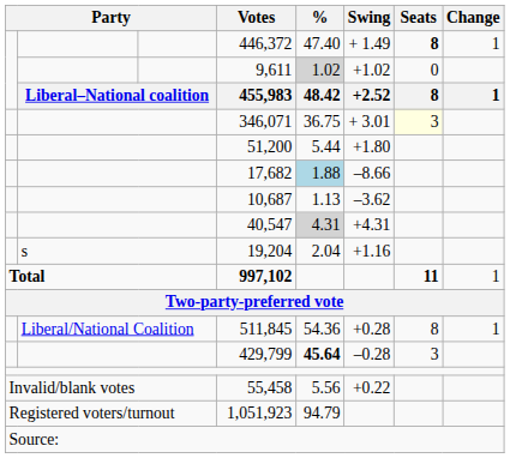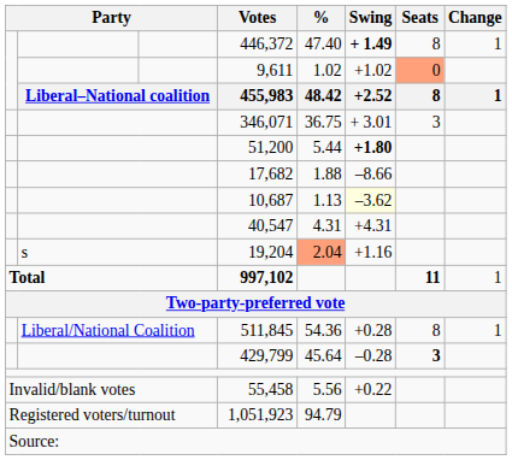446,372 | Swing: normal -> bold
446,372 | Seats: bold -> normal
9,611 | %: lightgrey background -> no background
9,611 | Seats: no background -> lightsalmon background
346,071 | Seats: lightyellow background -> no background
51,200 | Swing: normal -> bold
17,682 | %: lightblue background -> no background
10,687 | Swing: no background -> lightyellow background
40,547 | %: lightgrey background -> no background
19,204 | %: no background -> lightsalmon background
429,799 | %: bold -> normal
429,799 | Seats: normal -> bold
